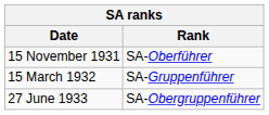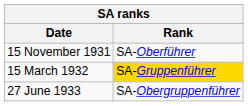15 March 1932 | Rank: no background -> gold background
